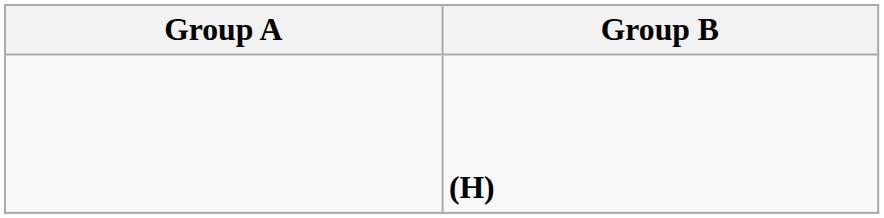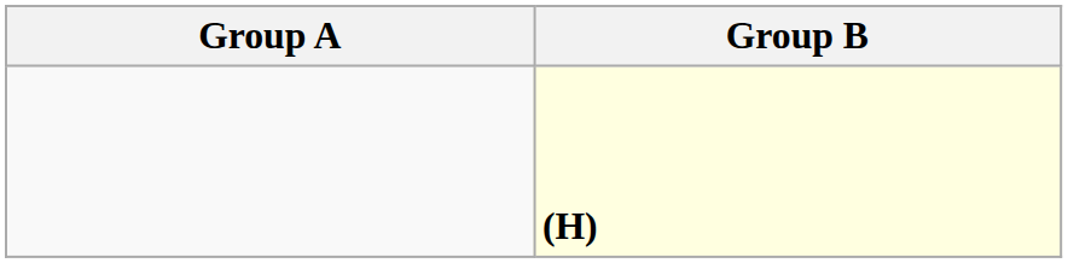row 2 | Group B: no background -> lightyellow background
